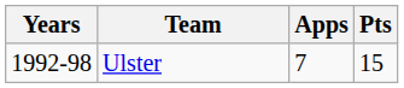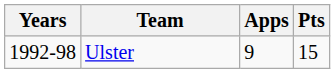Ulster | Apps: 7 -> 9
